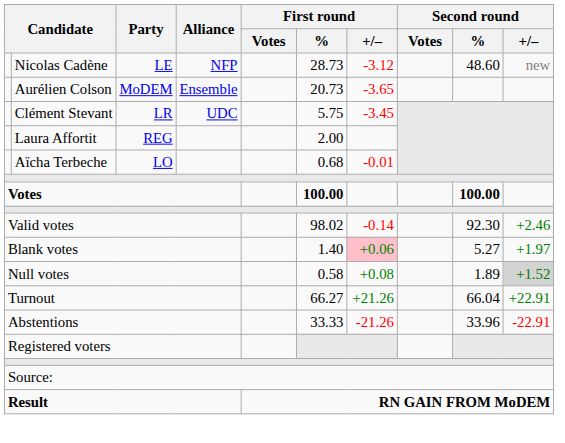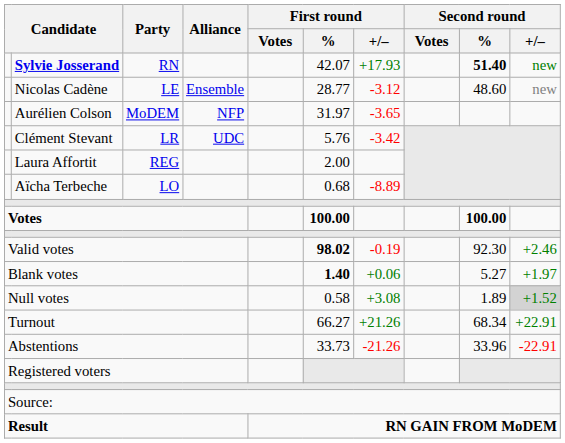+ row: Sylvie Josserand | RN | 42.07 | +17.93 | 51.40 | new
Nicolas Cadène | Alliance: NFP -> Ensemble
Nicolas Cadène | First round / %: 28.73 -> 28.77
Aurélien Colson | Alliance: Ensemble -> NFP
Aurélien Colson | First round / %: 20.73 -> 31.97
Clément Stevant | First round / %: 5.75 -> 5.76
Clément Stevant | First round / +/–: -3.45 -> -3.42
Aïcha Terbeche | First round / +/–: -0.01 -> -8.89
Valid votes | First round / %: normal -> bold
Valid votes | First round / +/–: -0.14 -> -0.19
Blank votes | First round / %: normal -> bold
Blank votes | First round / +/–: pink background -> no background
Null votes | First round / +/–: +0.08 -> +3.08
Turnout | Second round / %: 66.04 -> 68.34
Abstentions | First round / %: 33.33 -> 33.73
